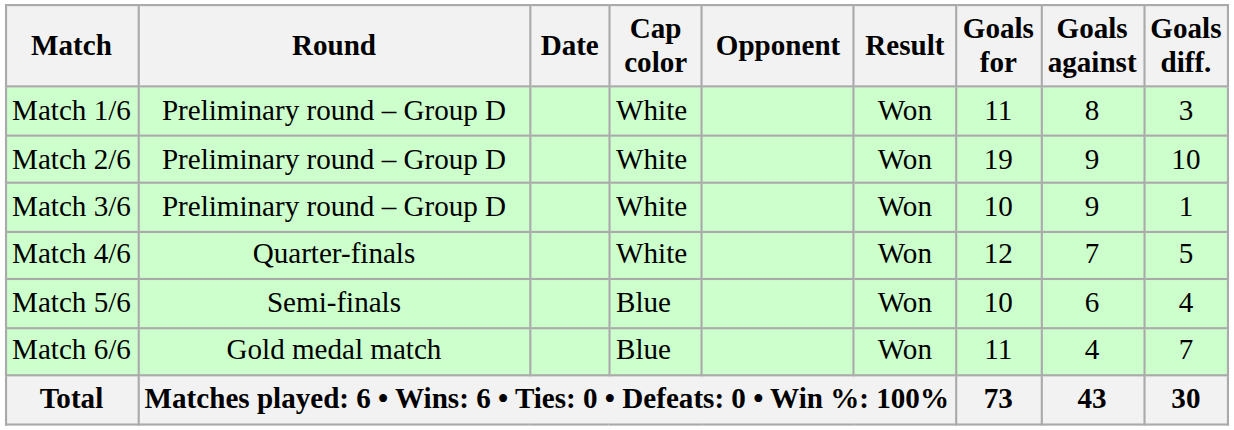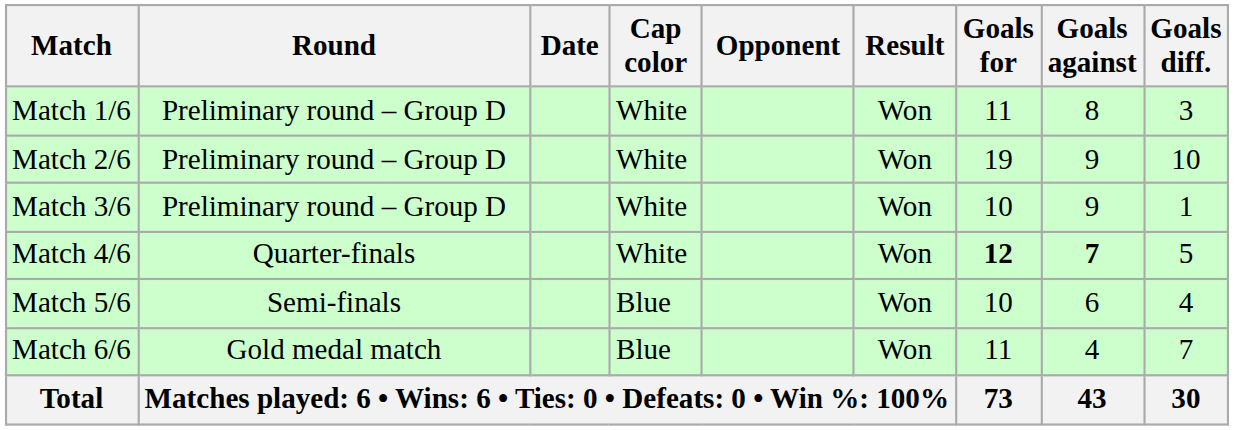Match 4/6 | Goals for: normal -> bold
Match 4/6 | Goals against: normal -> bold
